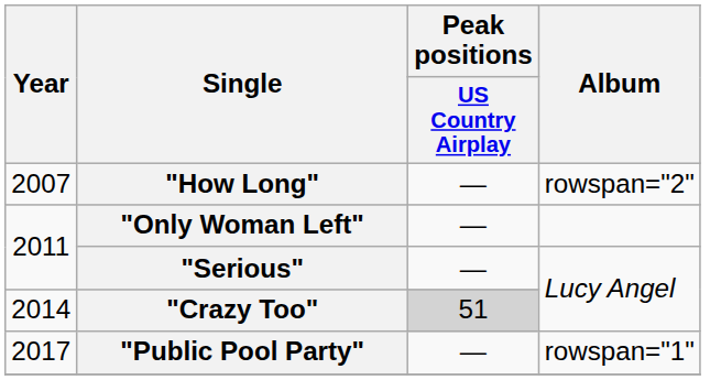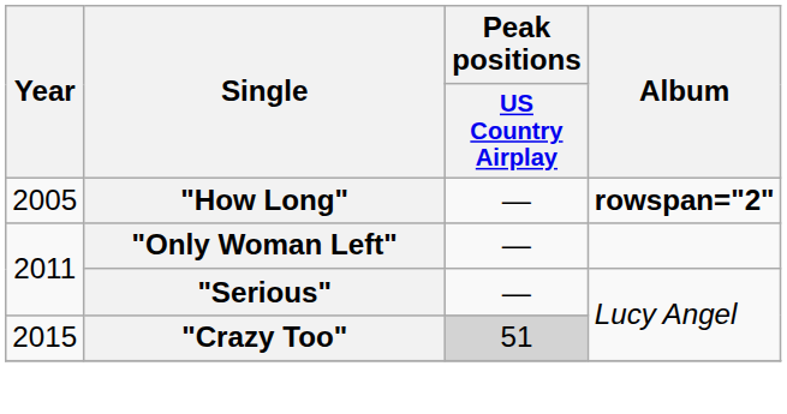"How Long" | Year: 2007 -> 2005
"How Long" | Album: normal -> bold
"Crazy Too" | Year: 2014 -> 2015
- row: 2017 | "Public Pool Party" | — | rowspan="1"
